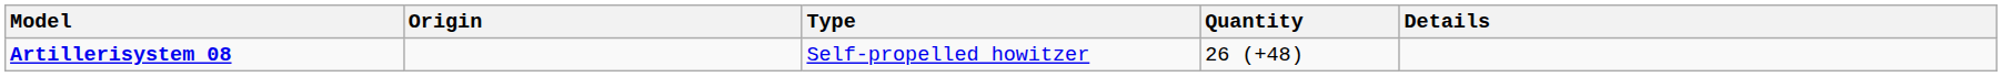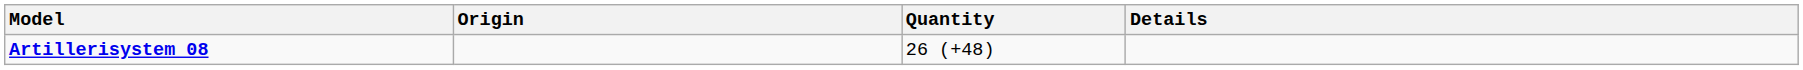- column: Type | Self-propelled howitzer
